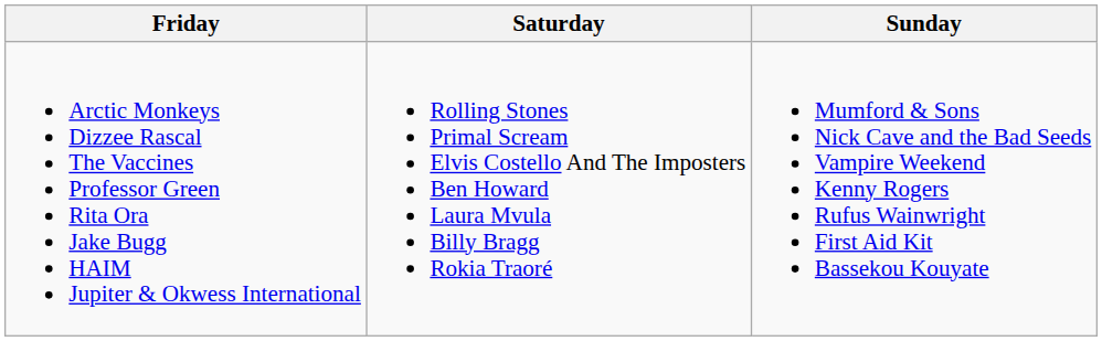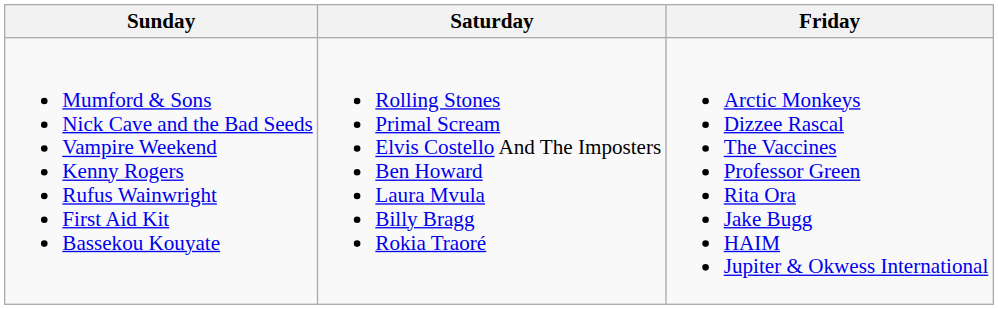columns swapped: Friday <-> Sunday
